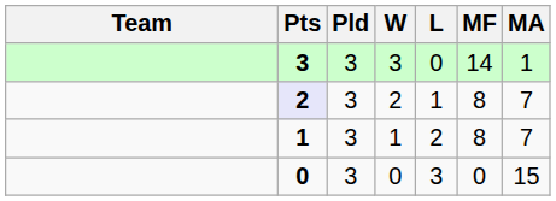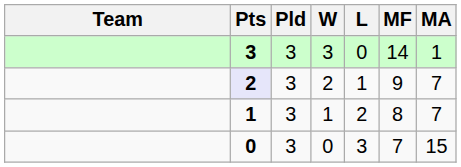row 3 | MF: 8 -> 9
row 5 | MF: 0 -> 7
